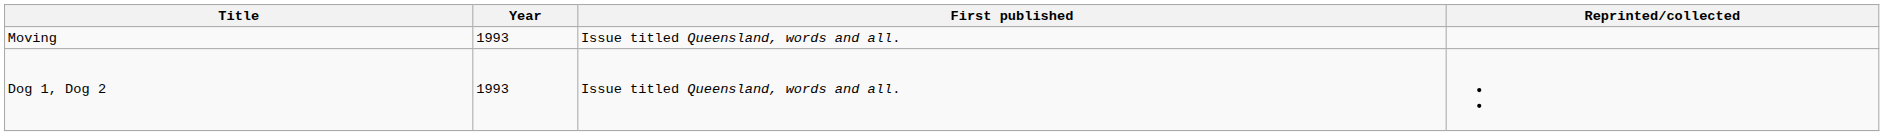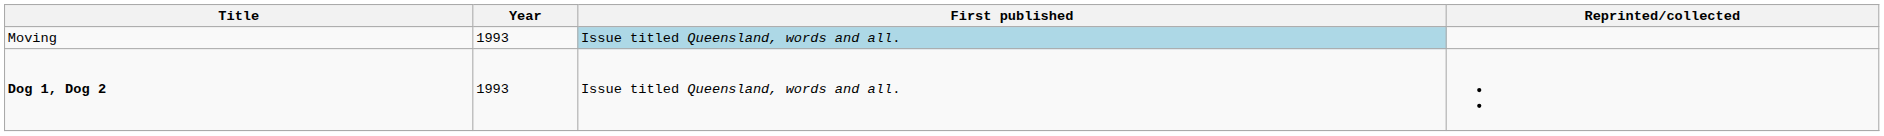row 2 | First published: no background -> lightblue background
row 3 | Title: normal -> bold
